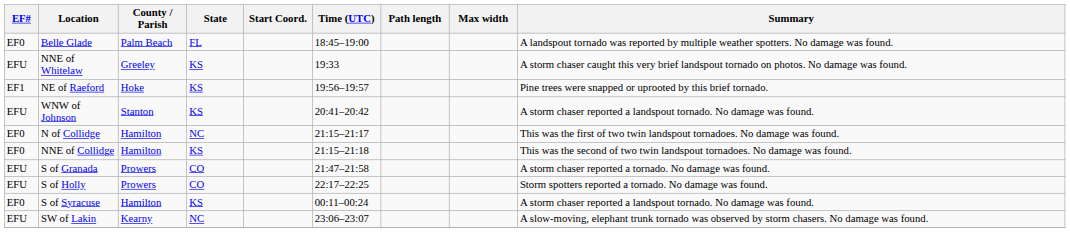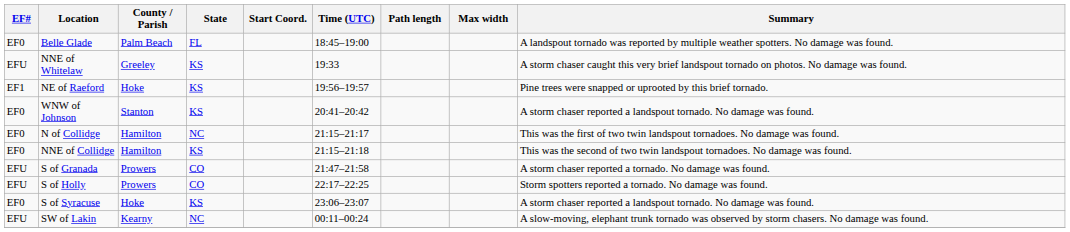WNW of Johnson | EF#: EFU -> EF0
S of Syracuse | County / Parish: Hamilton -> Hoke
S of Syracuse | Time (UTC): 00:11–00:24 -> 23:06–23:07
SW of Lakin | Time (UTC): 23:06–23:07 -> 00:11–00:24
